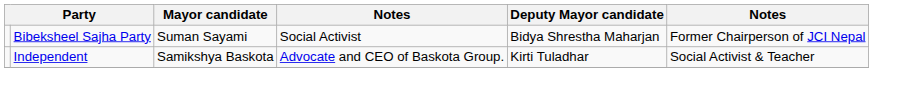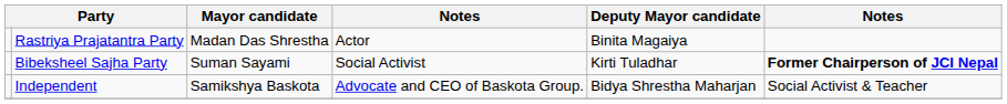+ row: Rastriya Prajatantra Party | Madan Das Shrestha | Actor | Binita Magaiya
Bibeksheel Sajha Party | Deputy Mayor candidate: Bidya Shrestha Maharjan -> Kirti Tuladhar
Bibeksheel Sajha Party | column 6: normal -> bold
Independent | Deputy Mayor candidate: Kirti Tuladhar -> Bidya Shrestha Maharjan
